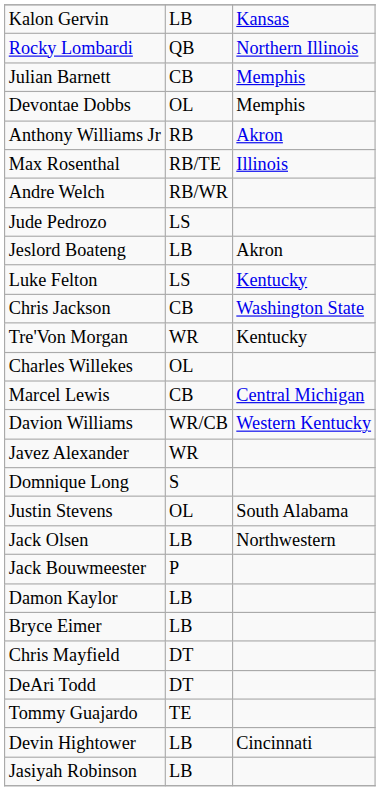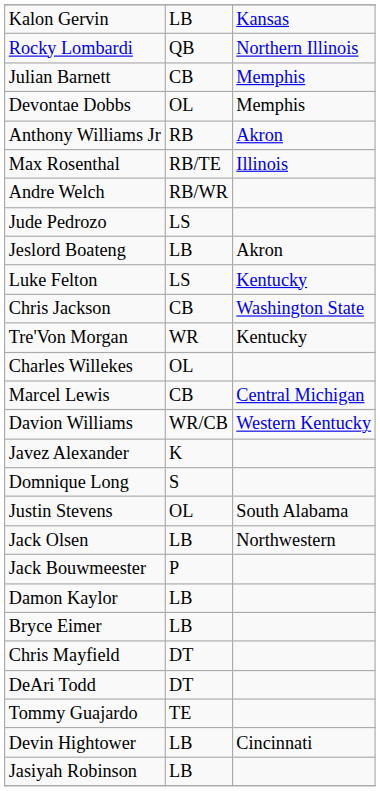Javez Alexander | column 2: WR -> K
